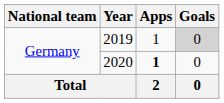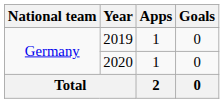2019 | Goals: lightgrey background -> no background
2020 | Apps: bold -> normal
